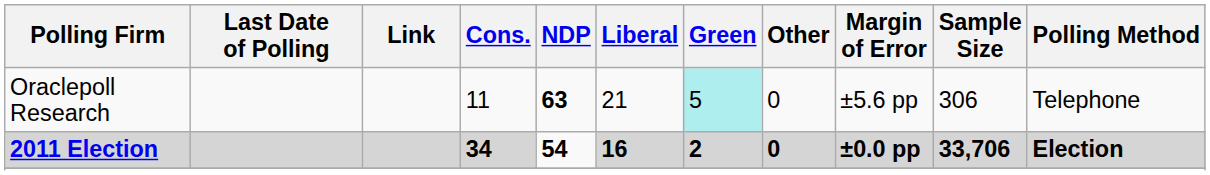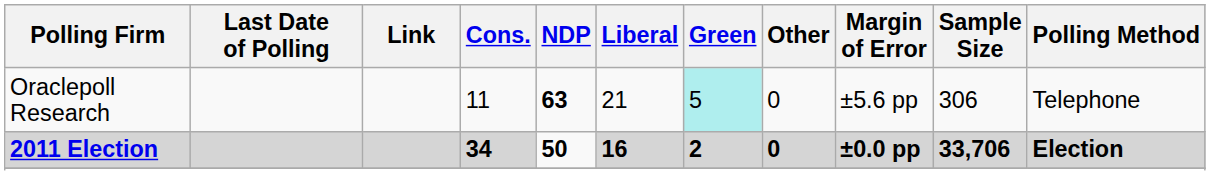2011 Election | NDP: 54 -> 50
